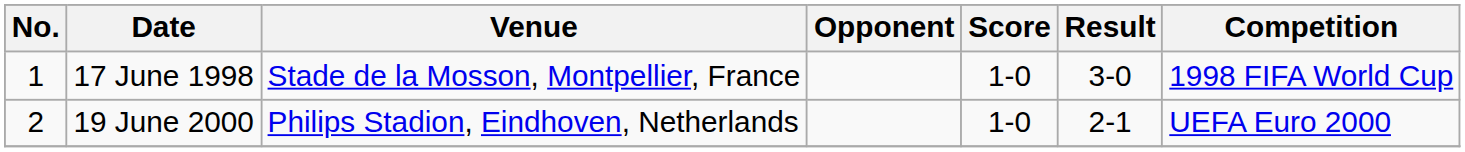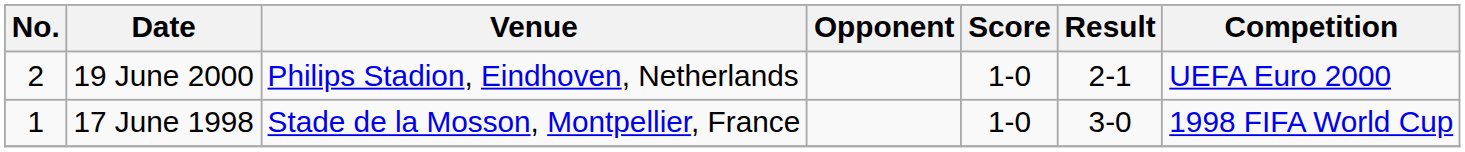rows swapped: 17 June 1998 <-> 19 June 2000
